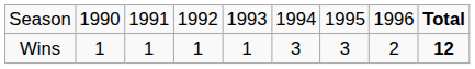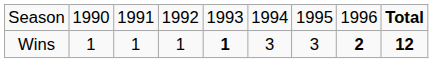Wins | column 5: normal -> bold
Wins | column 8: normal -> bold
